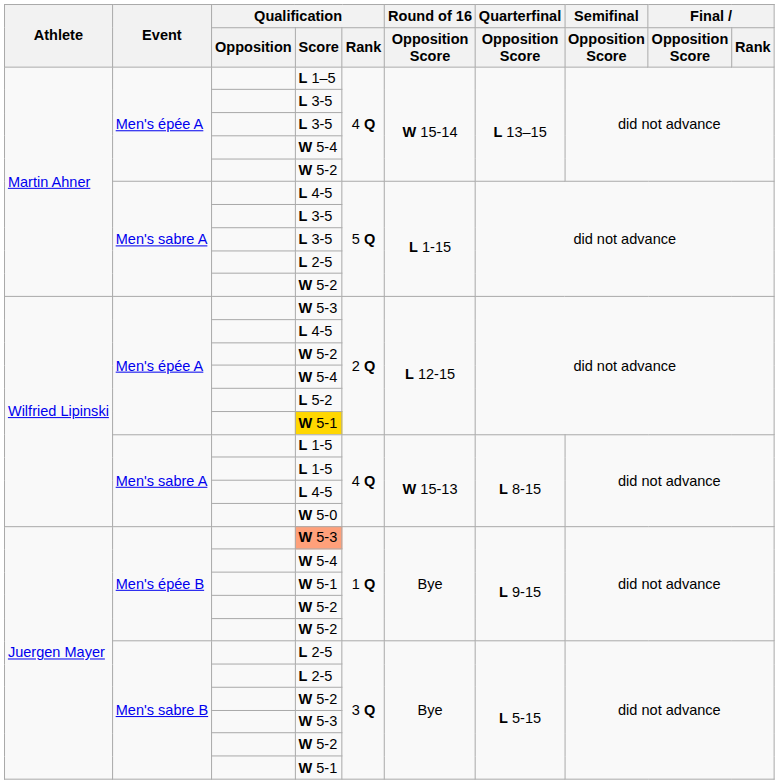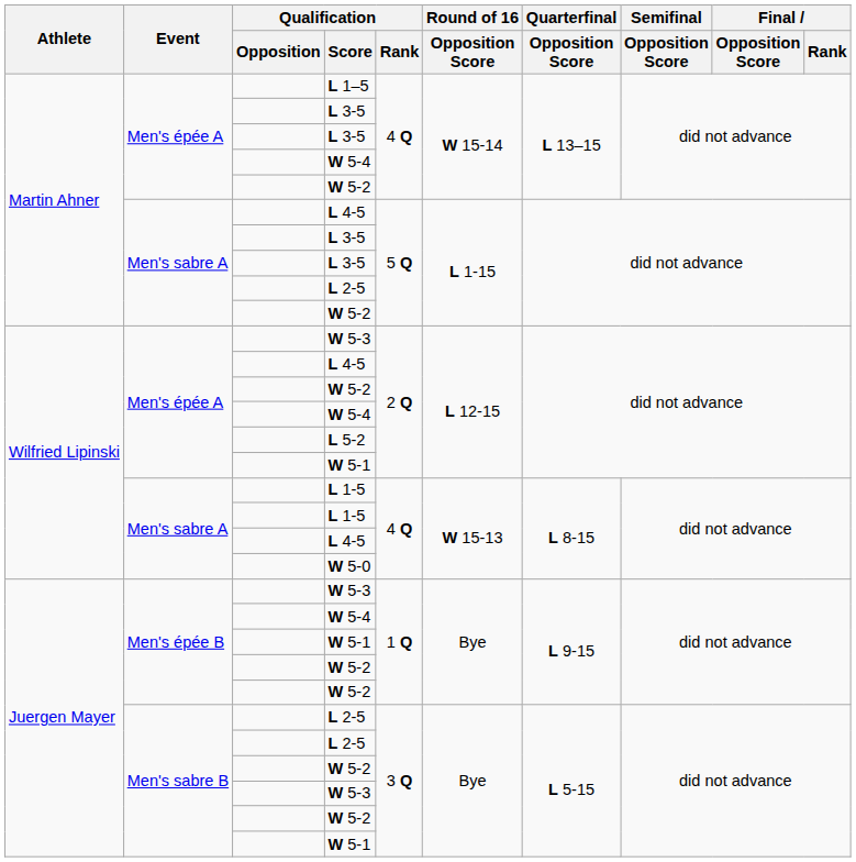Men's épée A / W 5-1 | Qualification / Score: gold background -> no background
Men's épée B / W 5-3 | Qualification / Score: lightsalmon background -> no background
